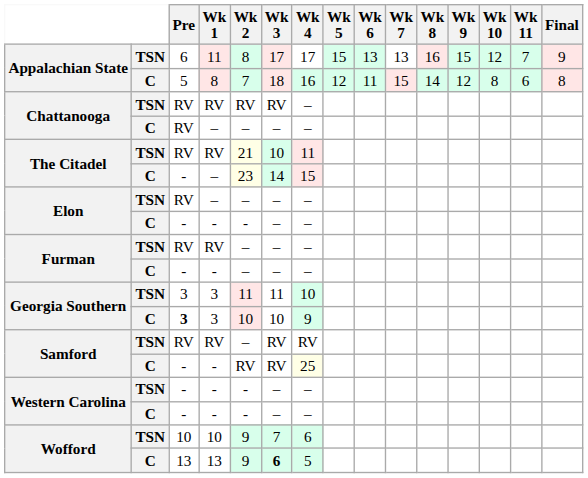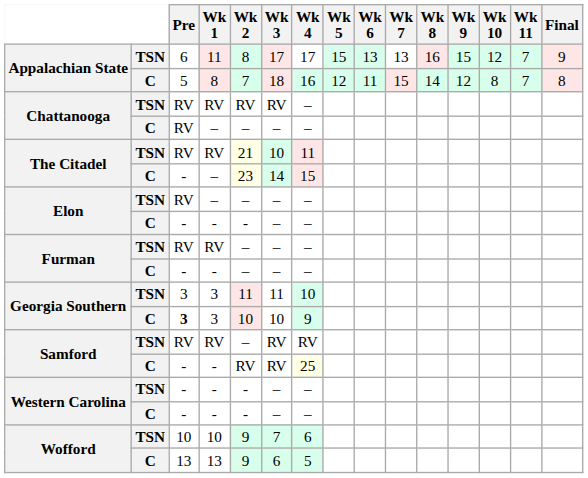Appalachian State / C | Wk 11: 6 -> 7
Wofford / C | Wk 3: bold -> normal
